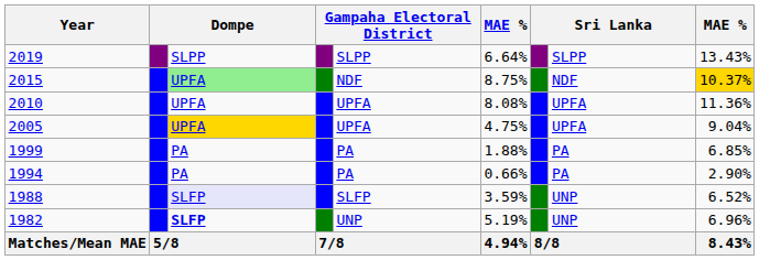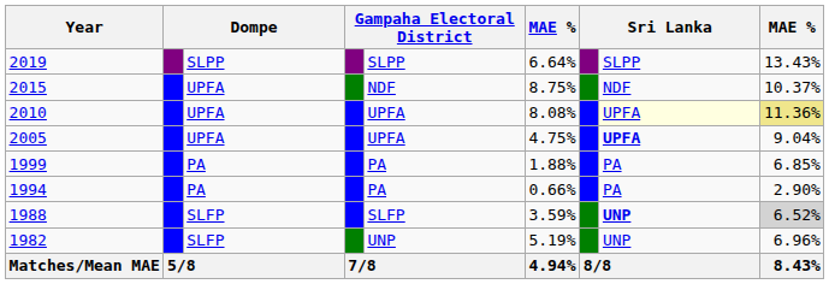2015 | column 3: lightgreen background -> no background
2015 | column 9: gold background -> no background
2010 | column 8: no background -> lightyellow background
2010 | column 9: no background -> khaki background
2005 | column 3: gold background -> no background
2005 | column 8: normal -> bold
1988 | column 3: lavender background -> no background
1988 | column 8: normal -> bold
1988 | column 9: no background -> lightgrey background
1982 | column 3: bold -> normal
